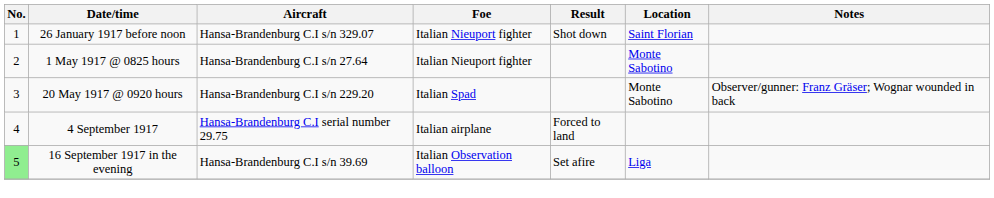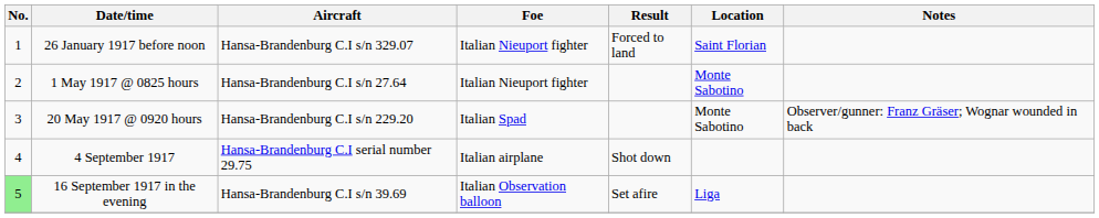26 January 1917 before noon | Result: Shot down -> Forced to land
4 September 1917 | Result: Forced to land -> Shot down
